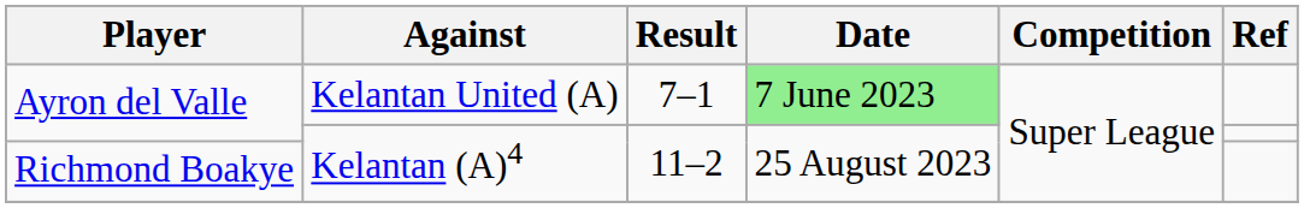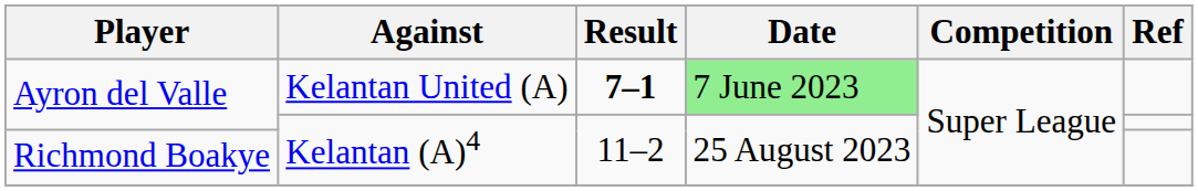Ayron del Valle / Kelantan United (A) | Result: normal -> bold
